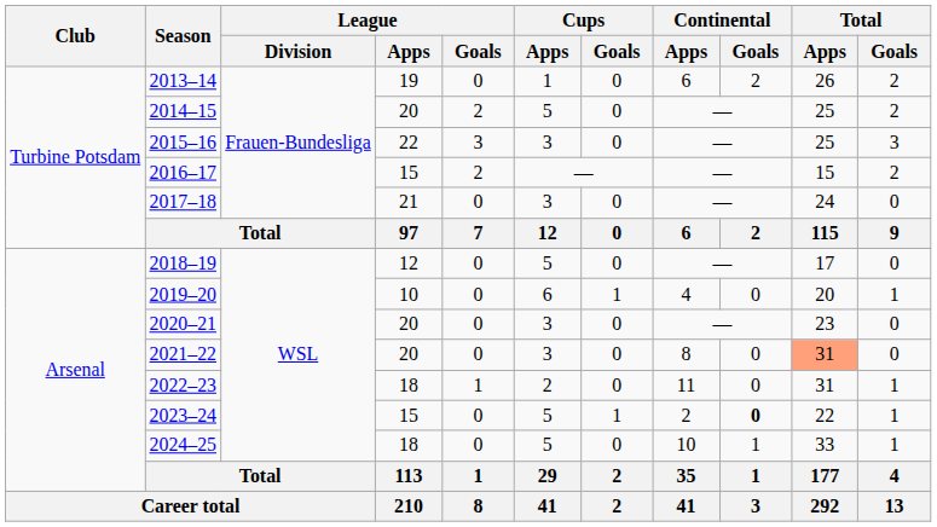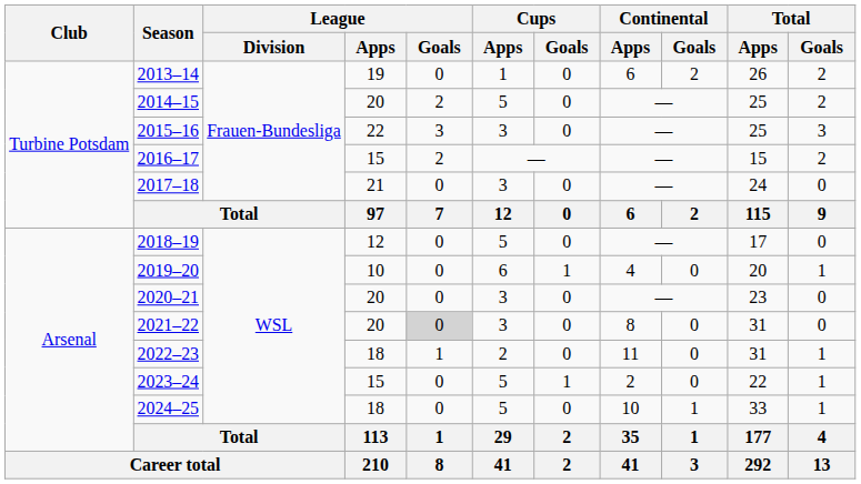2021–22 | League / Goals: no background -> lightgrey background
2021–22 | Total / Apps: lightsalmon background -> no background
2023–24 | Continental / Goals: bold -> normal
